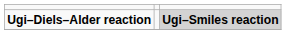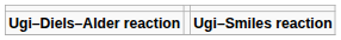Ugi–Diels–Alder reaction | column 3: lightgrey background -> no background
